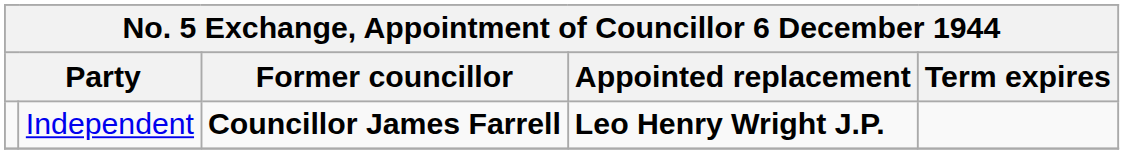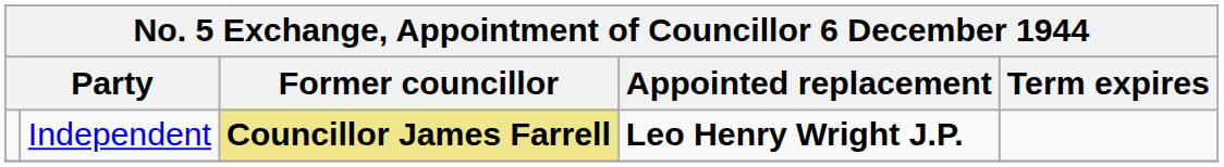Independent | Former councillor: no background -> khaki background
